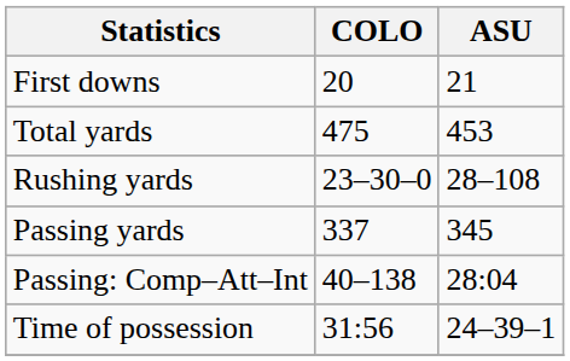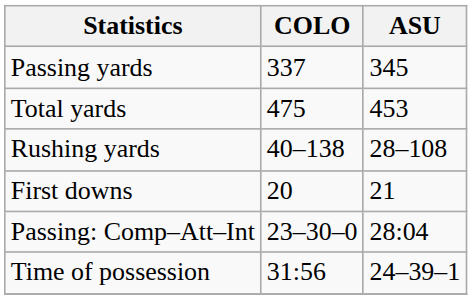rows swapped: First downs <-> Passing yards
Rushing yards | COLO: 23–30–0 -> 40–138
Passing: Comp–Att–Int | COLO: 40–138 -> 23–30–0
